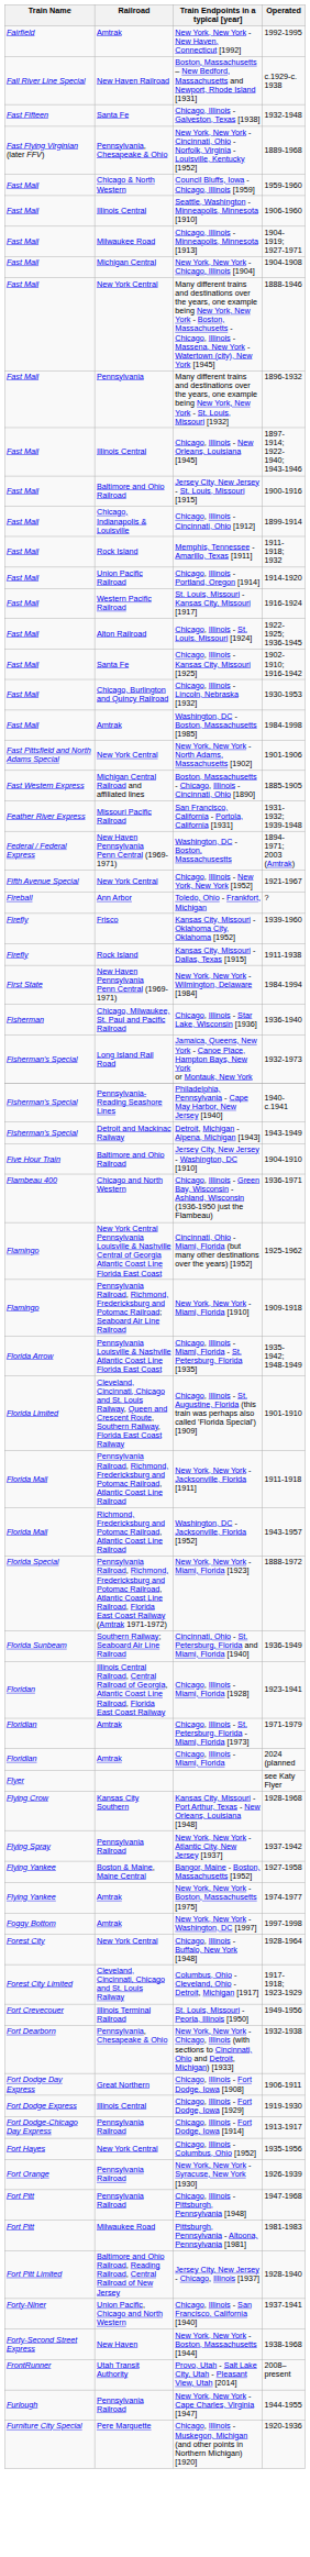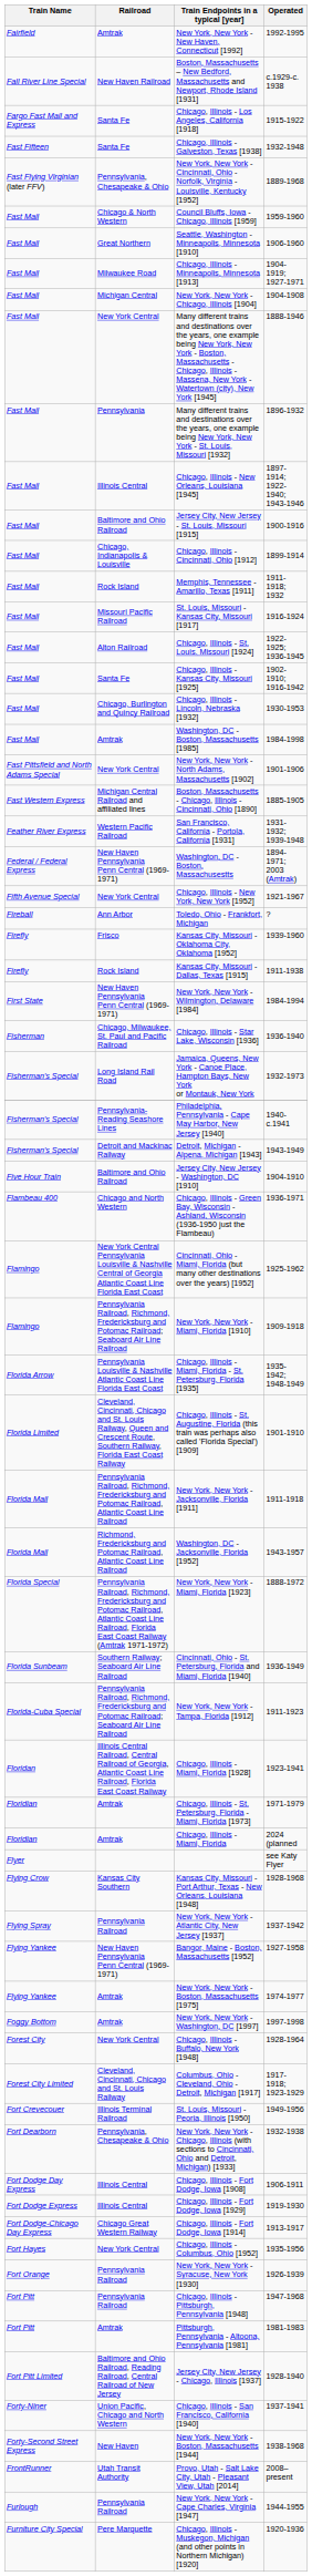+ row: Fargo Fast Mail and Express | Santa Fe | Chicago, Illinois - Los Angeles, California [1918] | 1915-1922
Seattle, Washington - Minneapolis, Minnesota [1910] | Railroad: Illinois Central -> Great Northern
- row: Fast Mail | Union Pacific Railroad | Chicago, Illinois - Portland, Oregon [1914] | 1914-1920
St. Louis, Missouri - Kansas City, Missouri [1917] | Railroad: Western Pacific Railroad -> Missouri Pacific Railroad
San Francisco, California - Portola, California [1931] | Railroad: Missouri Pacific Railroad -> Western Pacific Railroad
+ row: Florida-Cuba Special | Pennsylvania Railroad, Richmond, Fredericksburg and Potomac Railroad; Seaboard Air Line Railroad | New York, New York - Tampa, Florida [1912] | 1911-1923
Bangor, Maine - Boston, Massachusetts [1952] | Railroad: Boston & Maine, Maine Central -> New Haven Pennsylvania Penn Central (1969-1971)
Chicago, Illinois - Fort Dodge, Iowa [1908] | Railroad: Great Northern -> Illinois Central
Chicago, Illinois - Fort Dodge, Iowa [1914] | Railroad: Pennsylvania Railroad -> Chicago Great Western Railway
Pittsburgh, Pennsylvania - Altoona, Pennsylvania [1981] | Railroad: Milwaukee Road -> Amtrak
